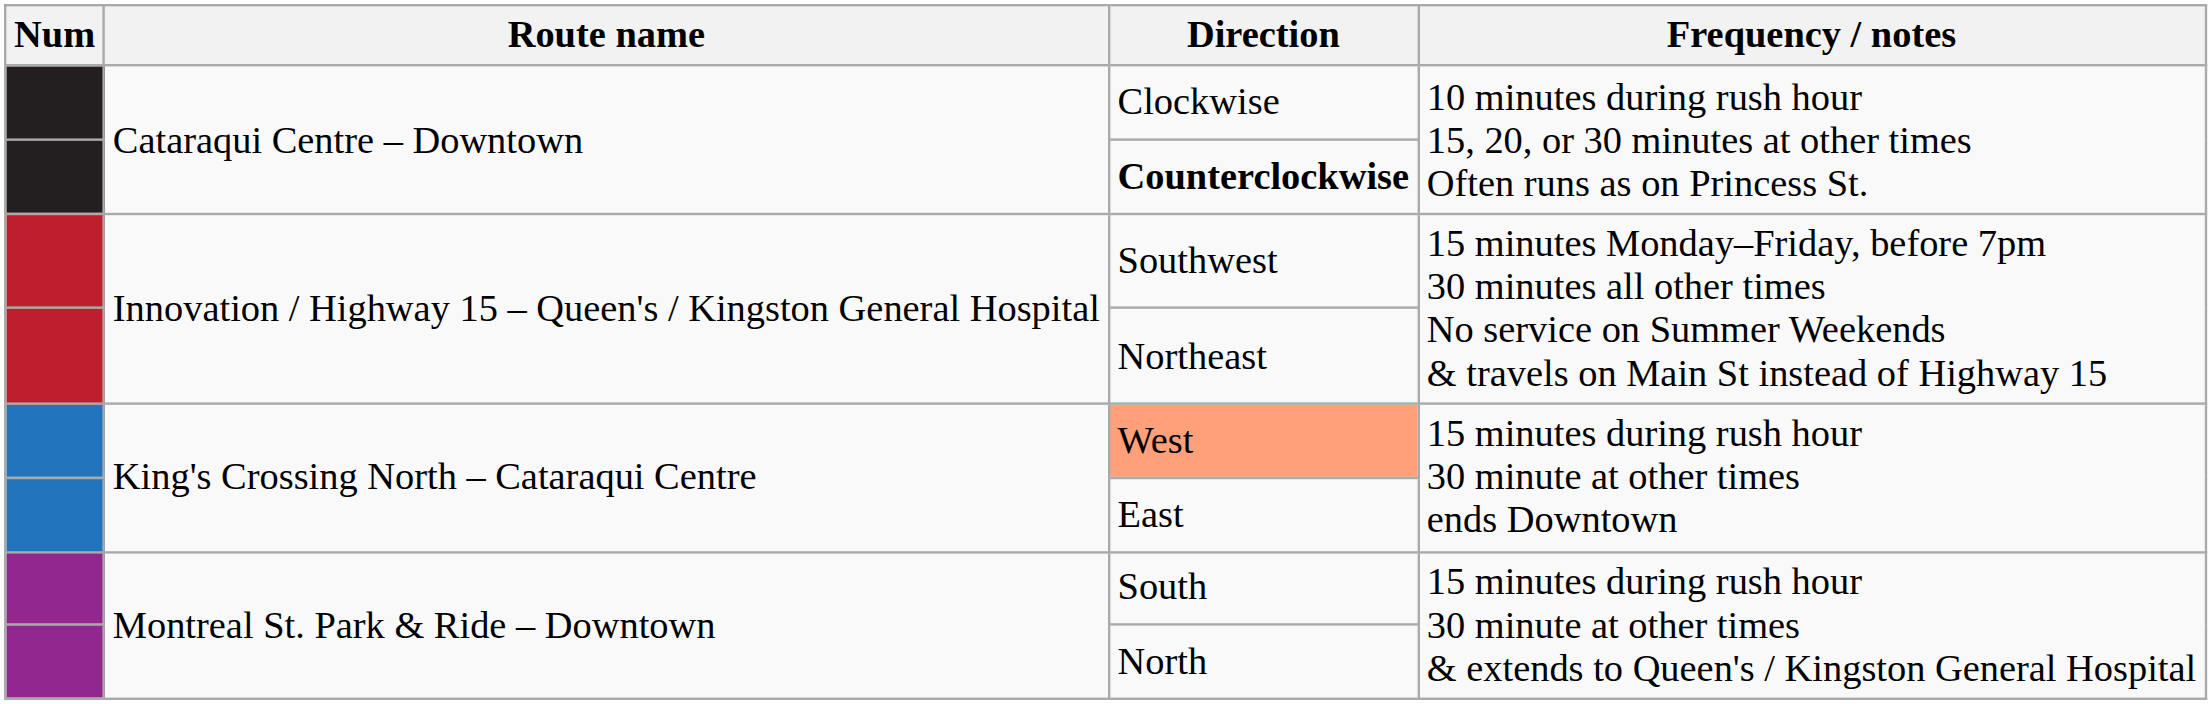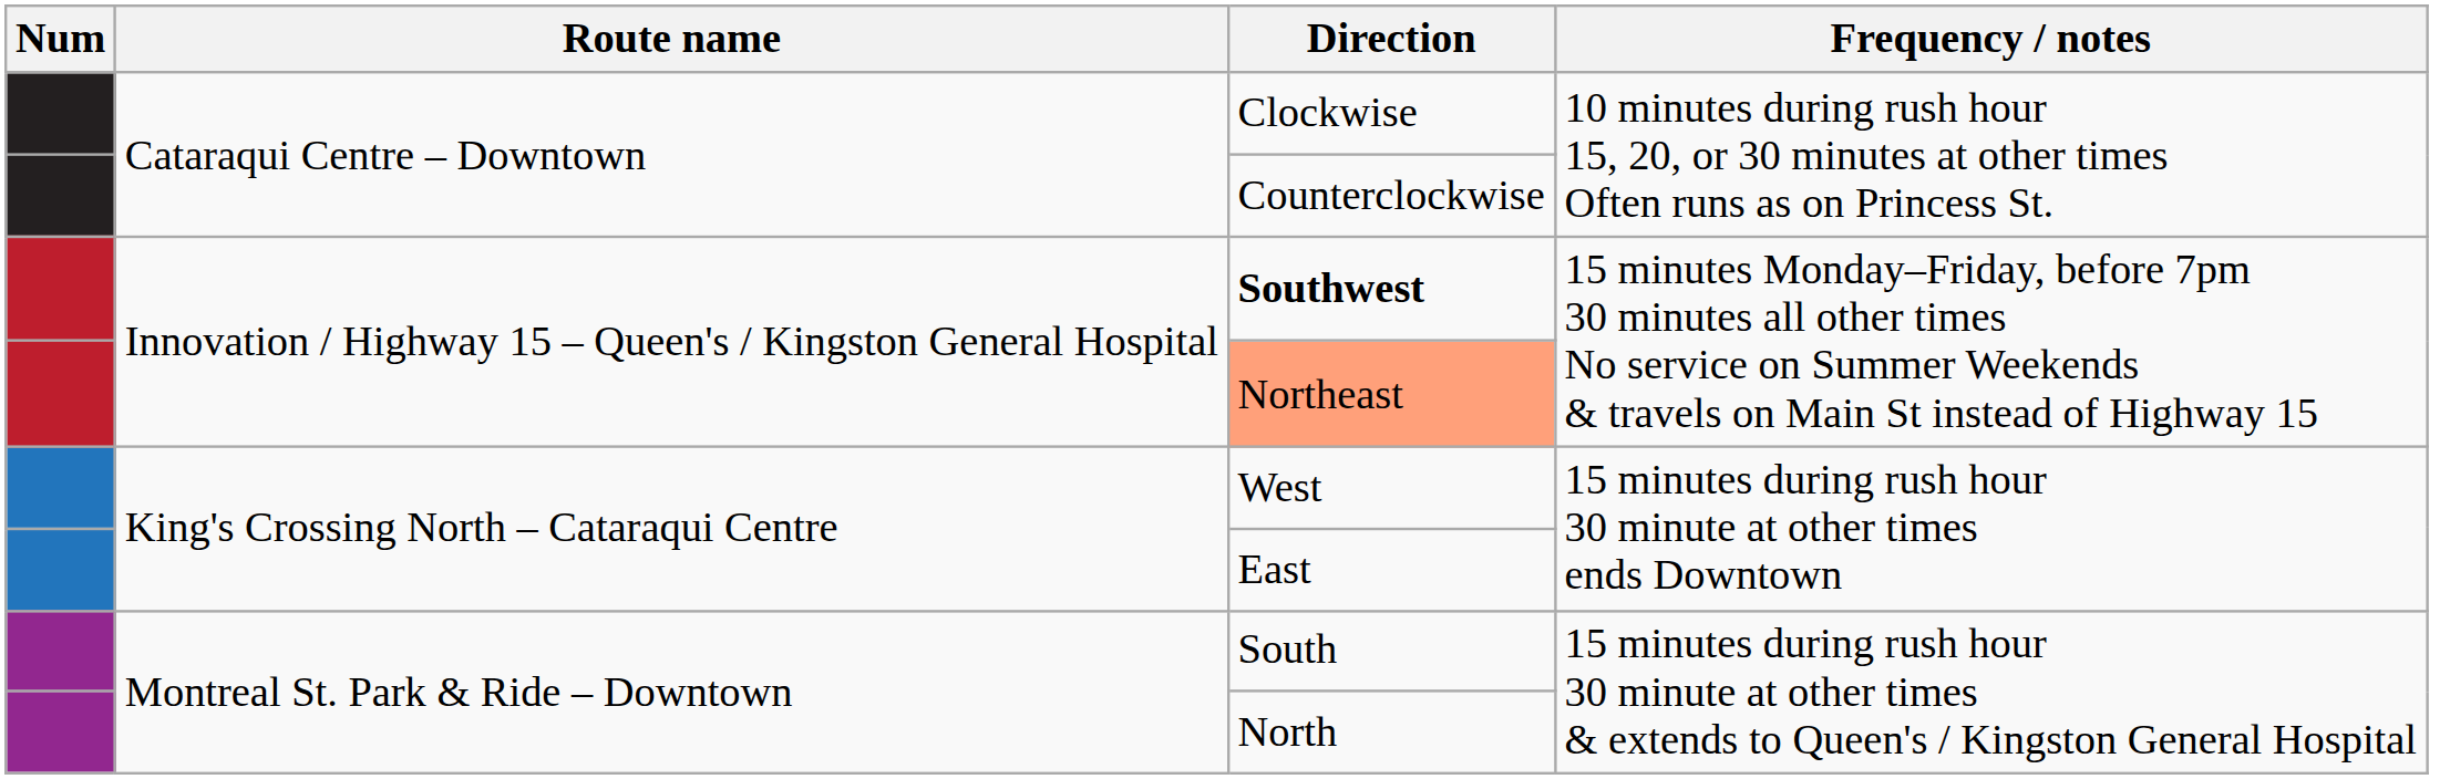Counterclockwise | Direction: bold -> normal
Southwest | Direction: normal -> bold
Northeast | Direction: no background -> lightsalmon background
West | Direction: lightsalmon background -> no background
